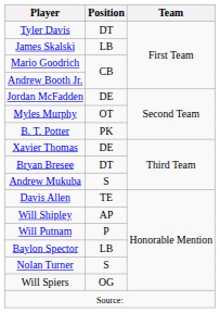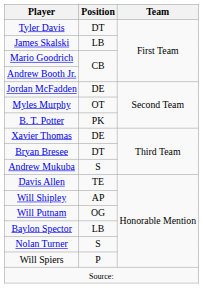Will Putnam | Position: P -> OG
Will Spiers | Position: OG -> P
